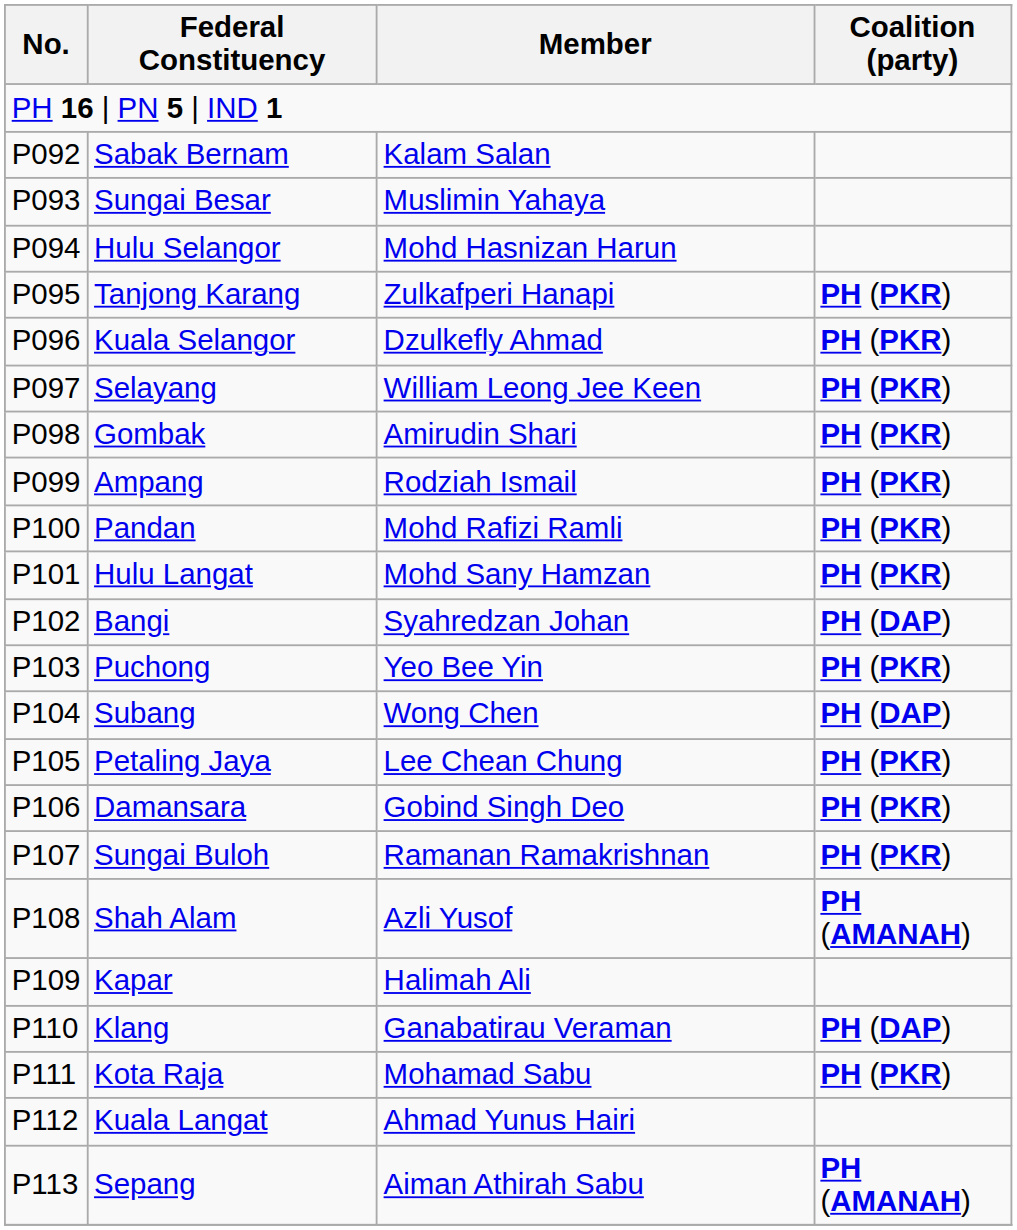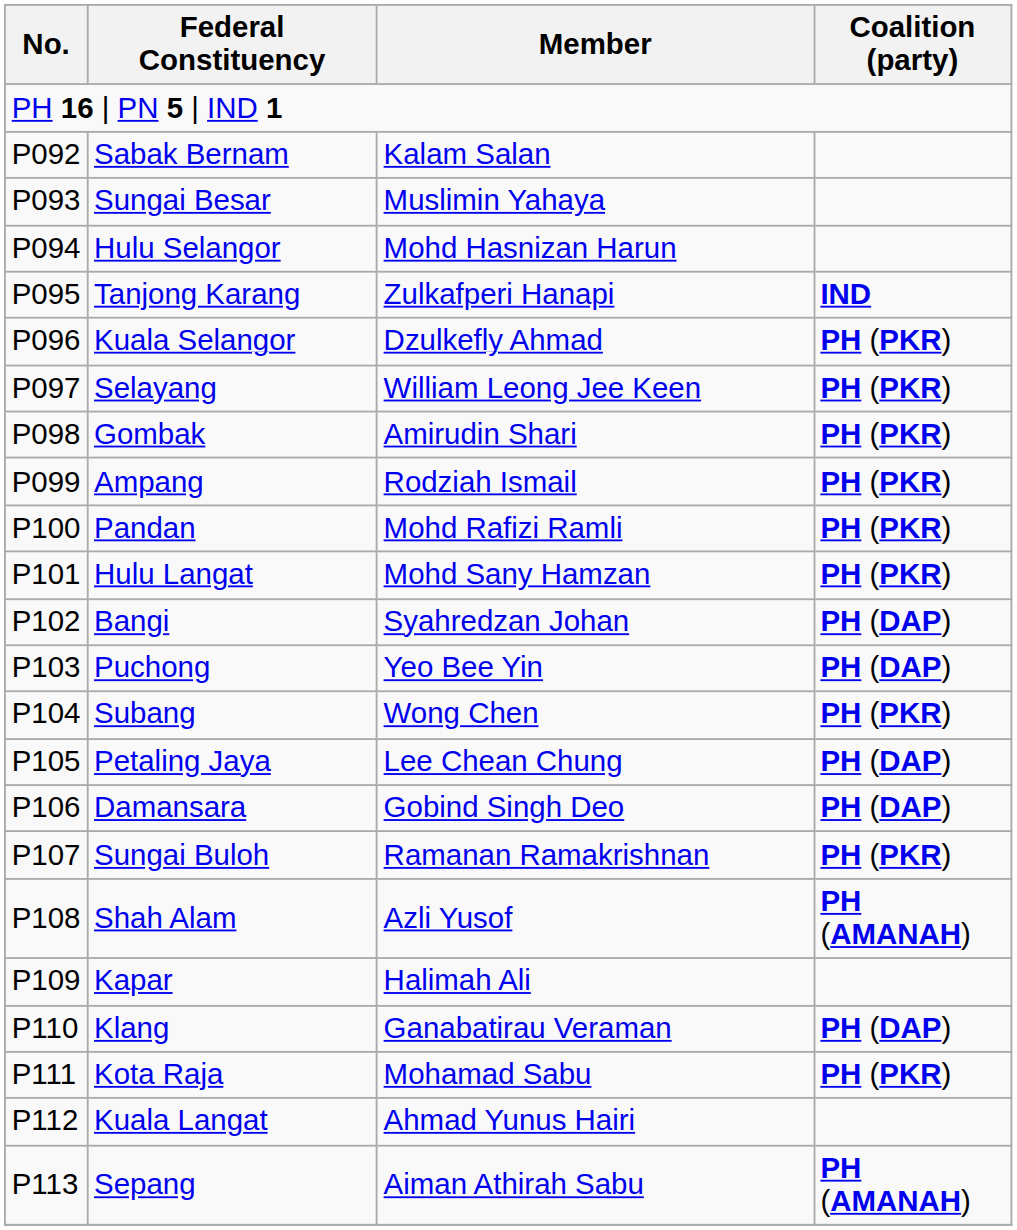Tanjong Karang | Coalition (party): PH (PKR) -> IND
Puchong | Coalition (party): PH (PKR) -> PH (DAP)
Subang | Coalition (party): PH (DAP) -> PH (PKR)
Petaling Jaya | Coalition (party): PH (PKR) -> PH (DAP)
Damansara | Coalition (party): PH (PKR) -> PH (DAP)
